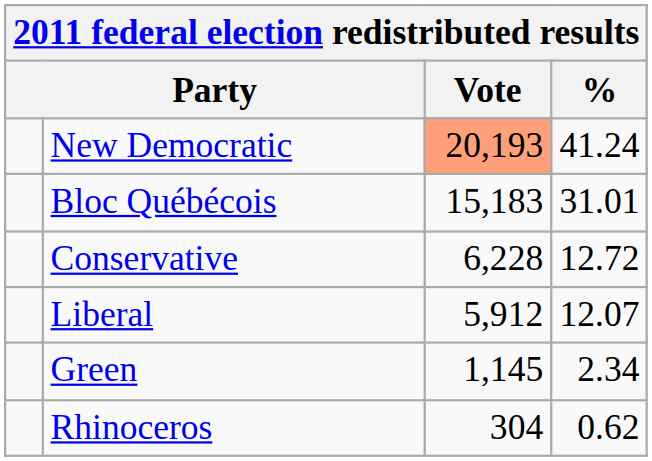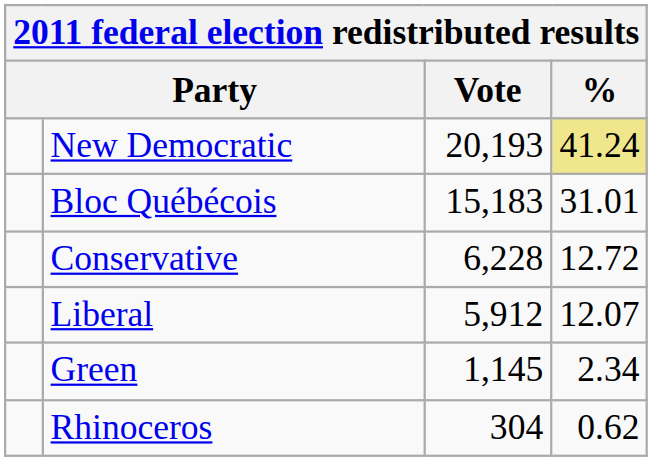New Democratic | Vote: lightsalmon background -> no background
New Democratic | %: no background -> khaki background
